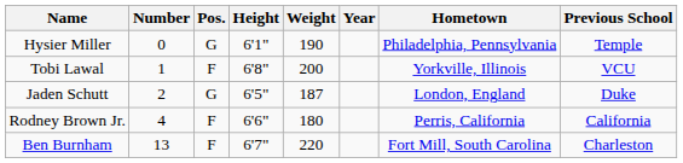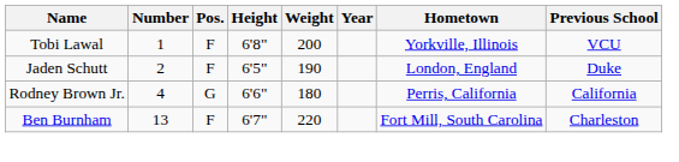- row: Hysier Miller | 0 | G | 6'1" | 190 | Philadelphia, Pennsylvania | Temple
Jaden Schutt | Pos.: G -> F
Jaden Schutt | Weight: 187 -> 190
Rodney Brown Jr. | Pos.: F -> G
